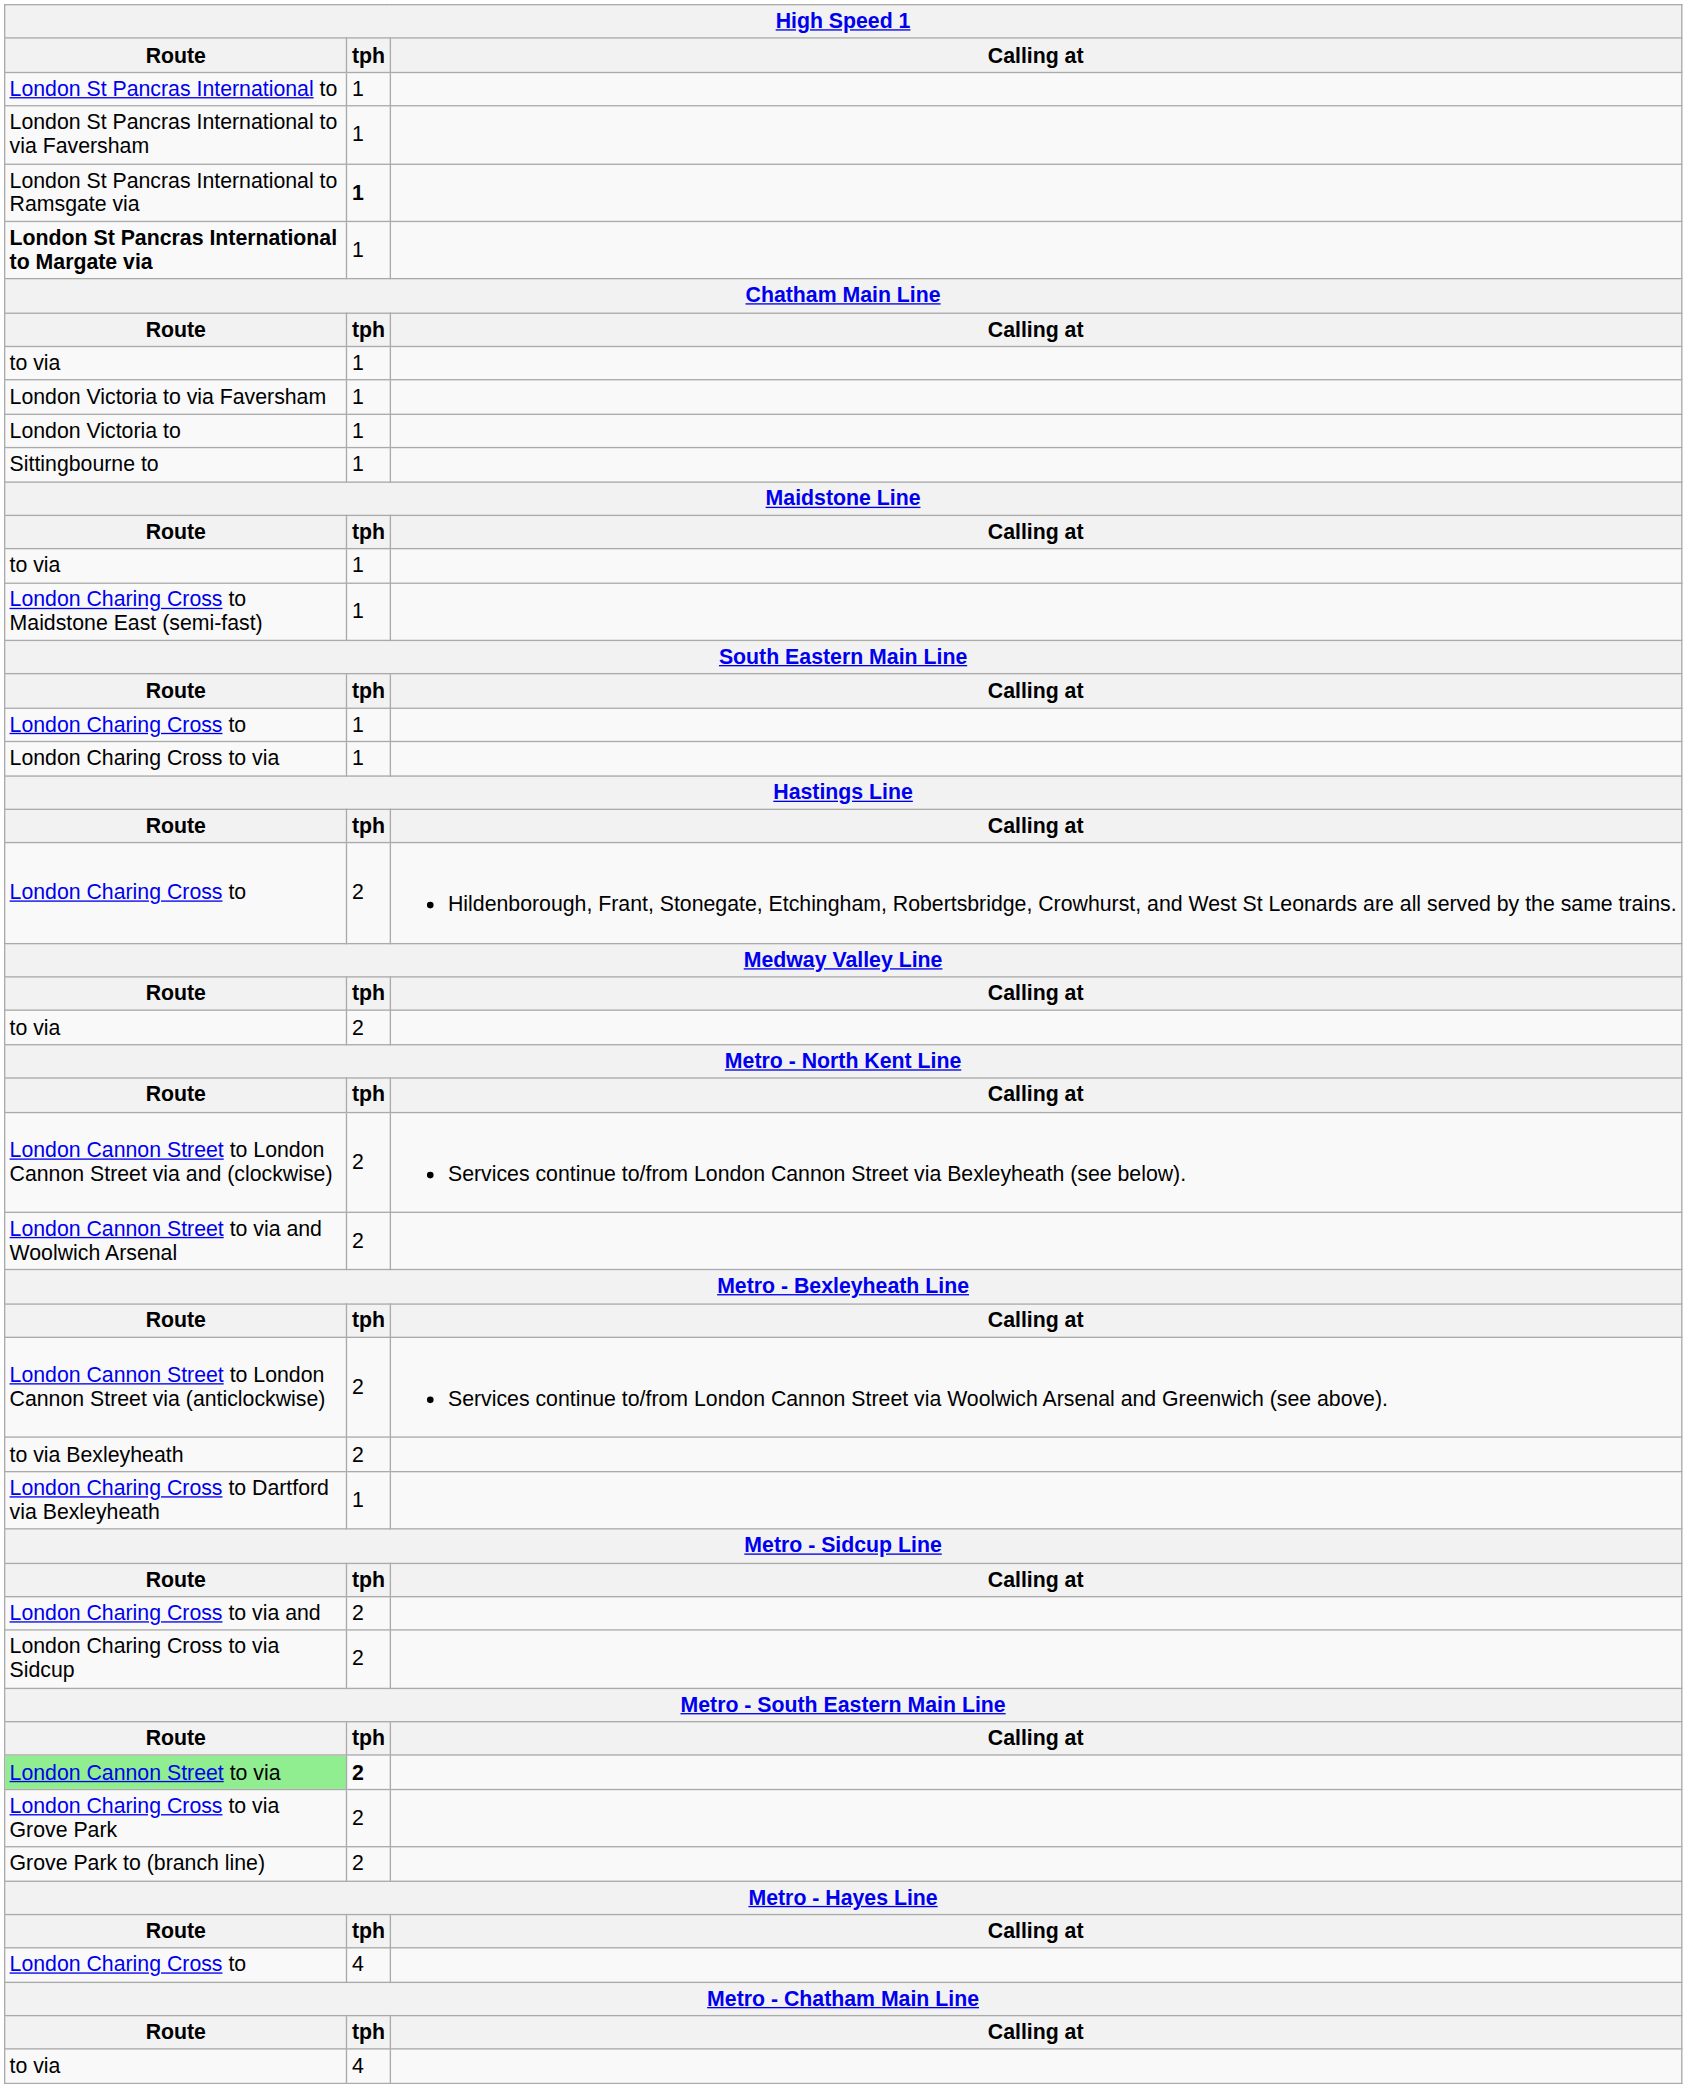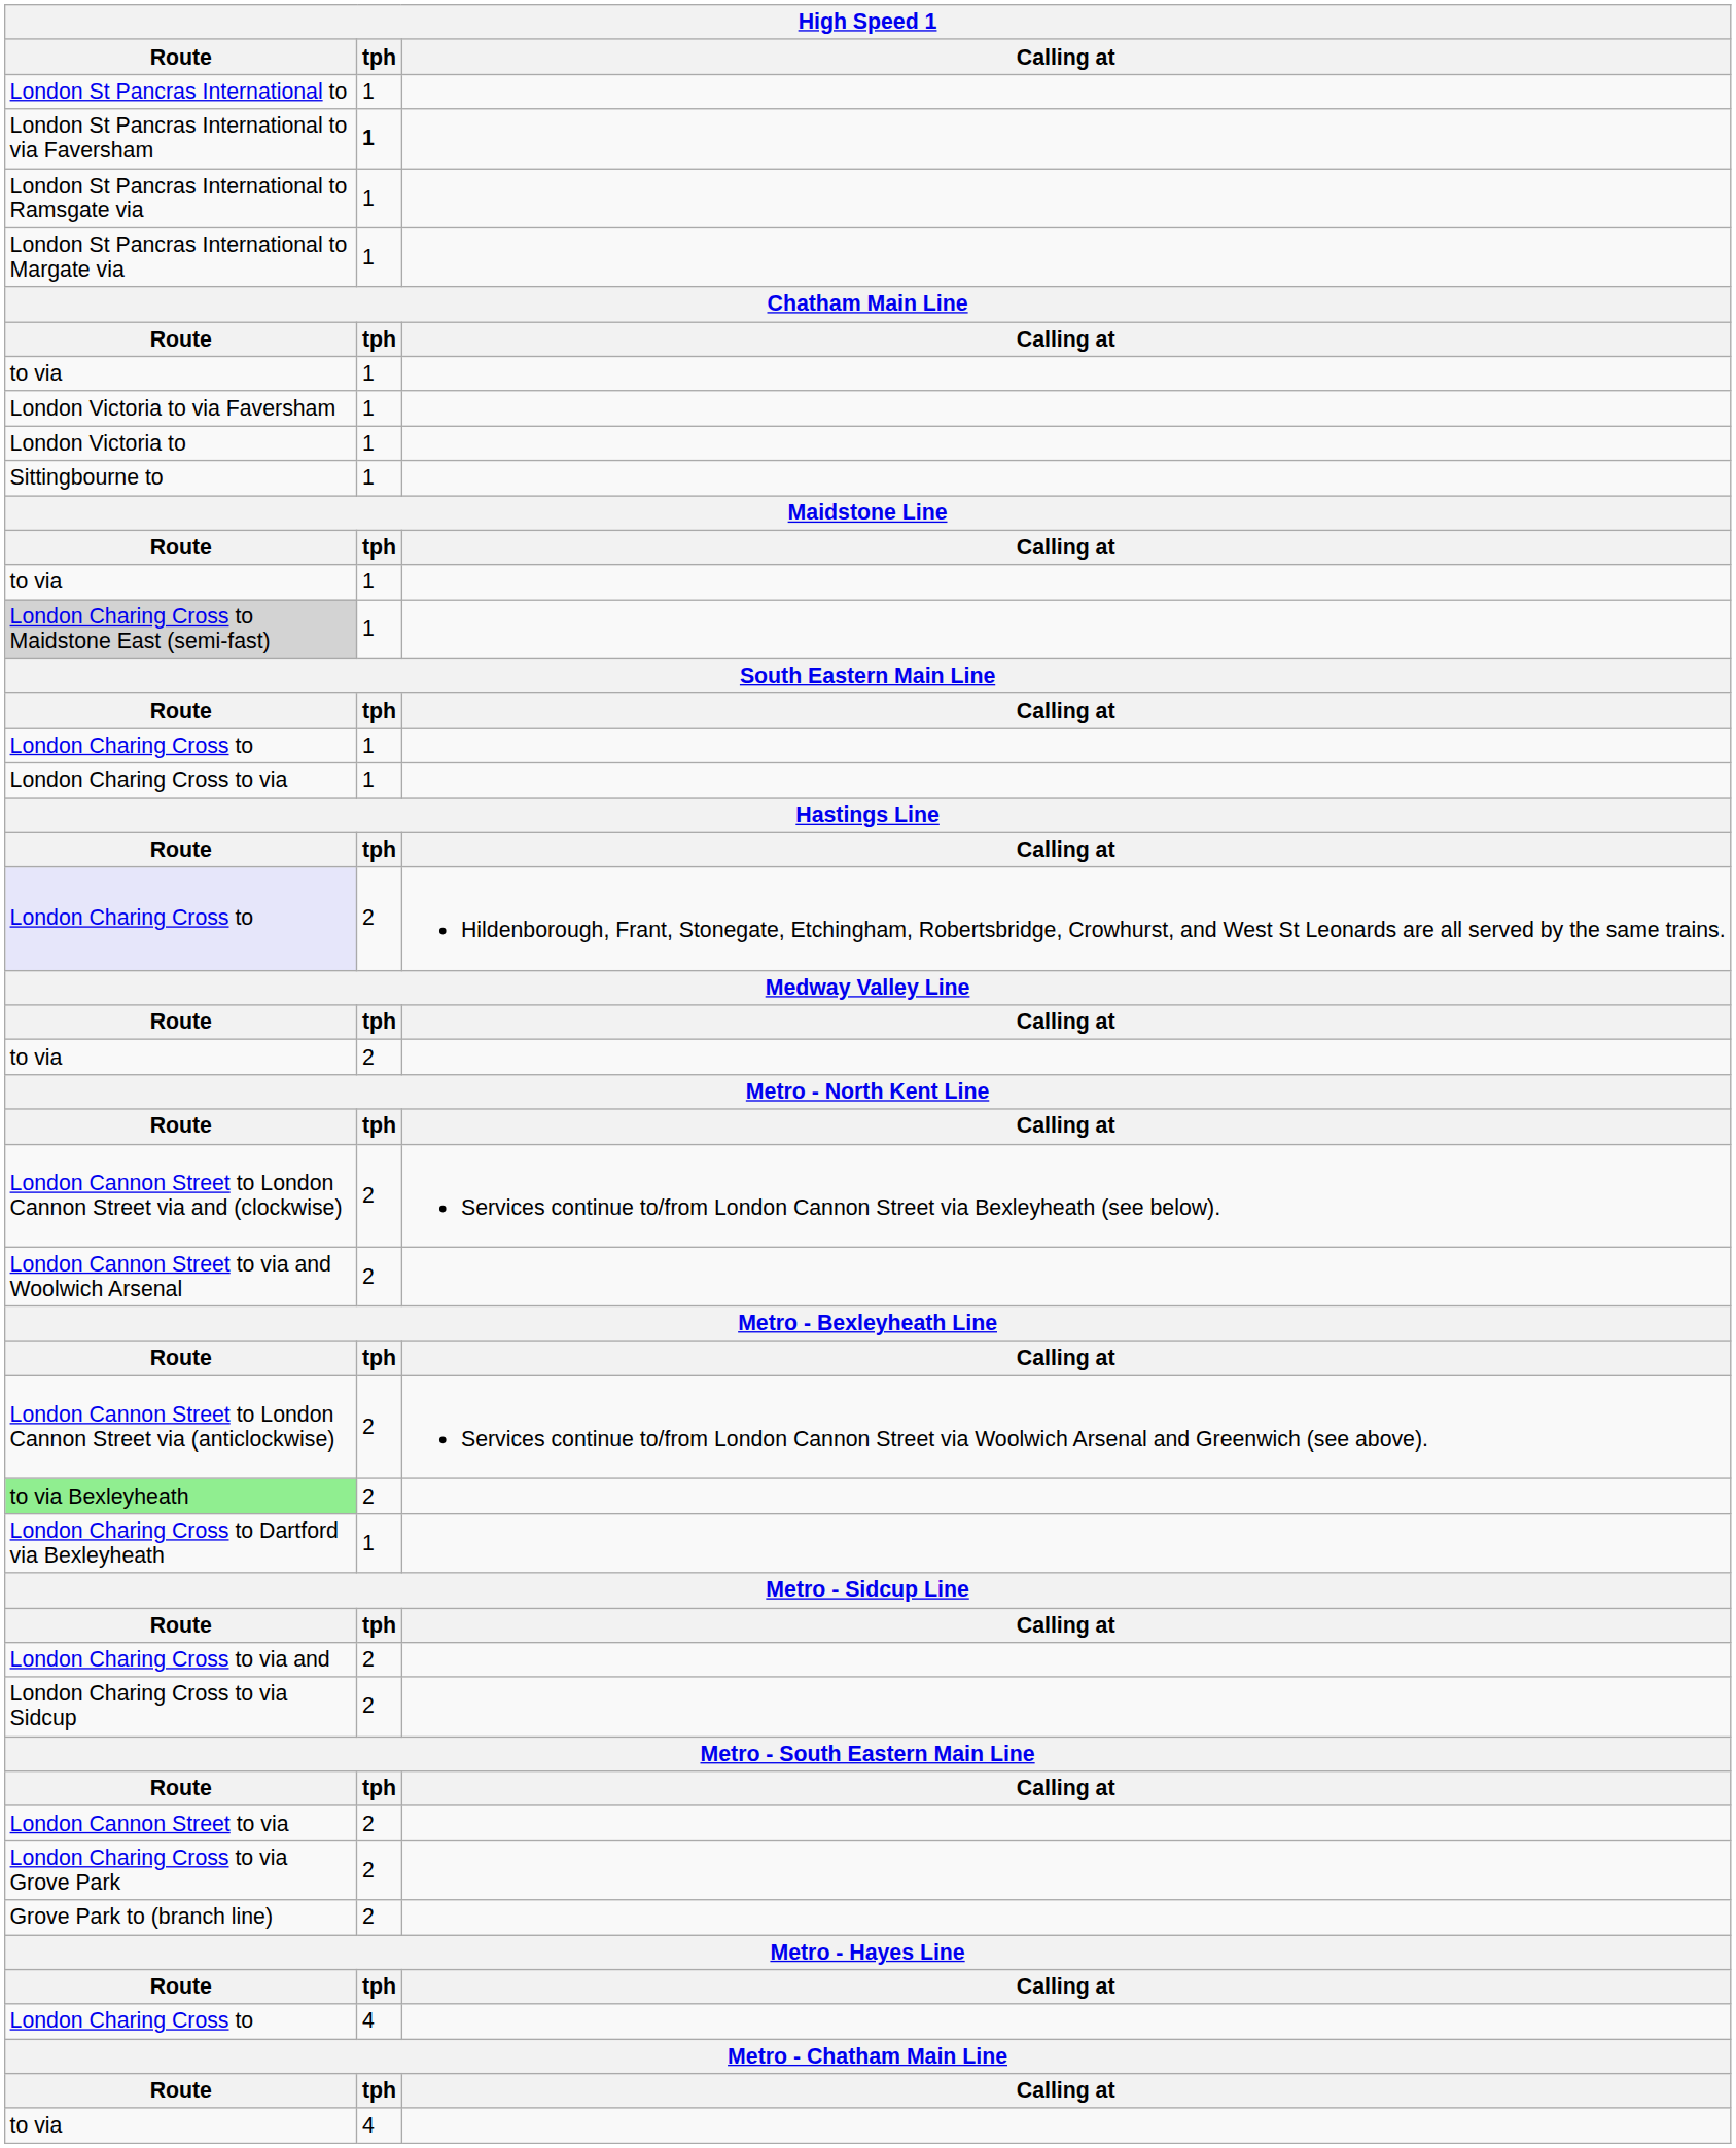London St Pancras International to via Faversham | tph: normal -> bold
London St Pancras International to Ramsgate via | tph: bold -> normal
London St Pancras International to Margate via | Route: bold -> normal
London Charing Cross to Maidstone East (semi-fast) | Route: no background -> lightgrey background
London Charing Cross to / 2 | Route: no background -> lavender background
to via Bexleyheath | Route: no background -> lightgreen background
London Cannon Street to via | Route: lightgreen background -> no background
London Cannon Street to via | tph: bold -> normal
